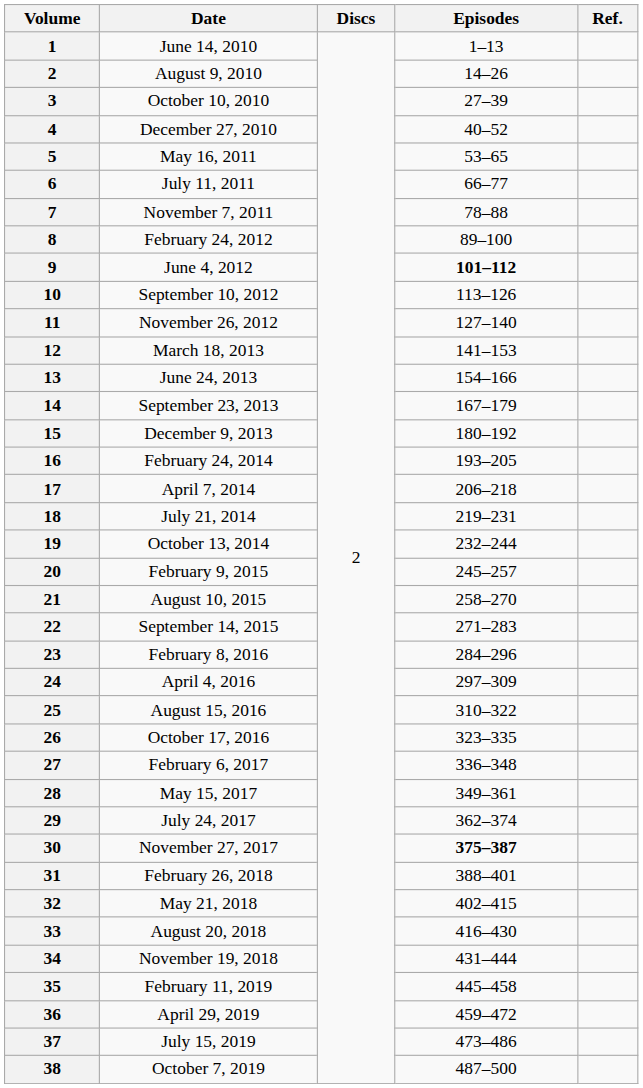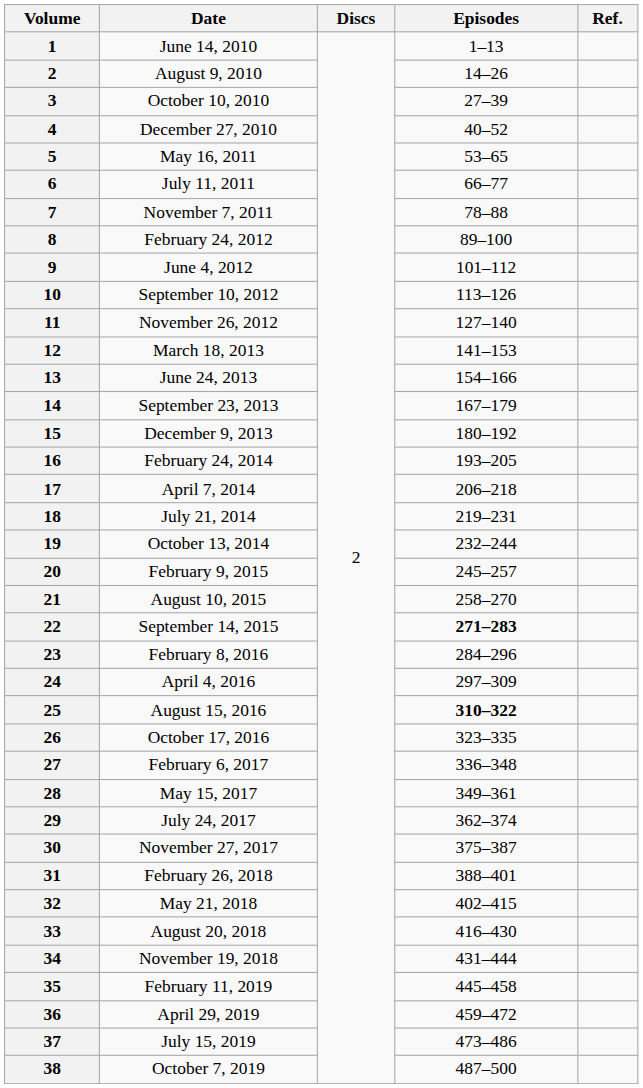June 4, 2012 | Episodes: bold -> normal
September 14, 2015 | Episodes: normal -> bold
August 15, 2016 | Episodes: normal -> bold
November 27, 2017 | Episodes: bold -> normal
